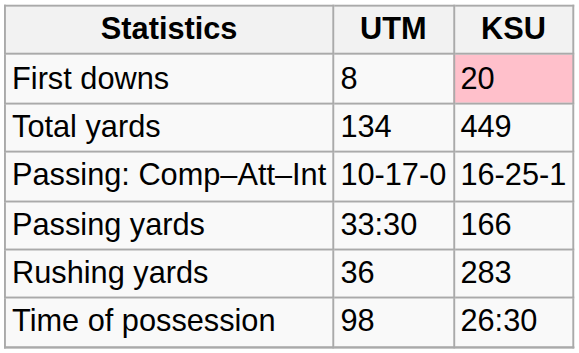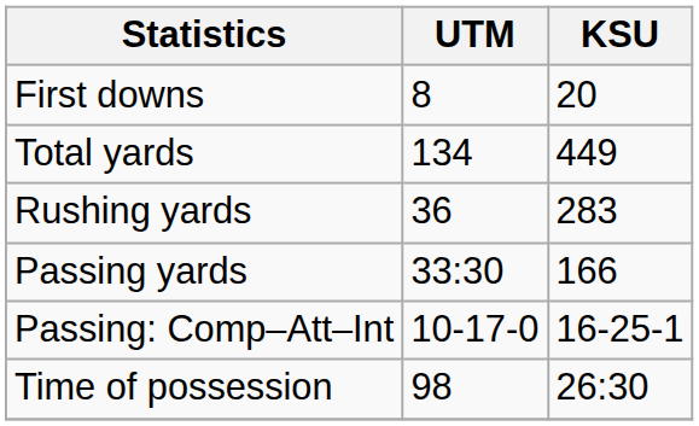First downs | KSU: pink background -> no background
rows swapped: Rushing yards <-> Passing: Comp–Att–Int
